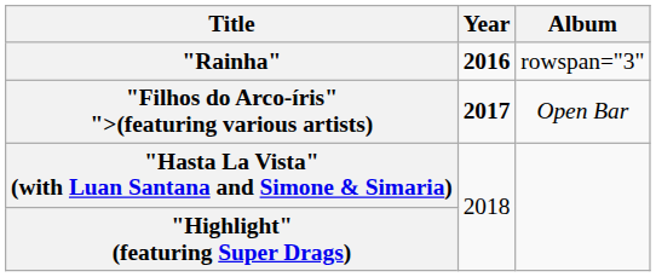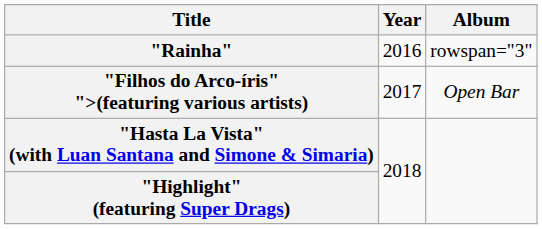"Rainha" | Year: bold -> normal
"Filhos do Arco-íris" ">(featuring various artists) | Year: bold -> normal
